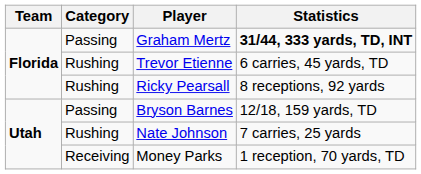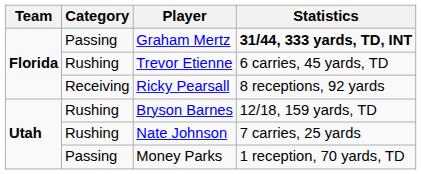Ricky Pearsall | Category: Rushing -> Receiving
Bryson Barnes | Category: Passing -> Rushing
Money Parks | Category: Receiving -> Passing
